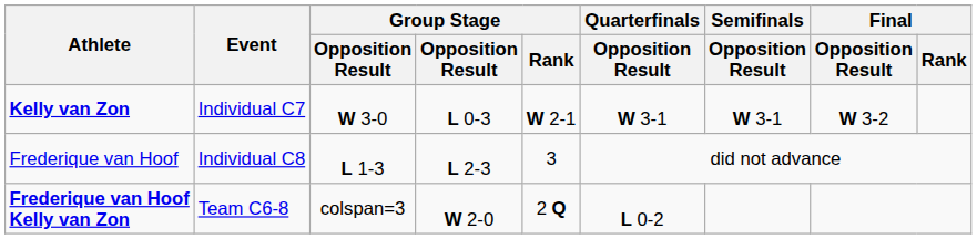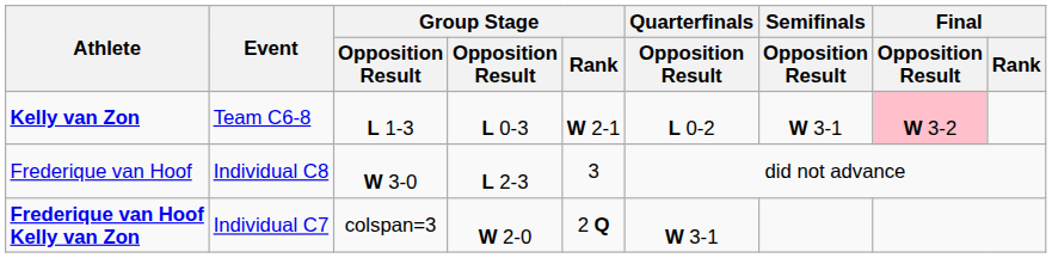Kelly van Zon | Event: Individual C7 -> Team C6-8
Kelly van Zon | column 3: W 3-0 -> L 1-3
Kelly van Zon | Quarterfinals / Opposition Result: W 3-1 -> L 0-2
Kelly van Zon | Final / Opposition Result: no background -> pink background
Frederique van Hoof | column 3: L 1-3 -> W 3-0
Frederique van Hoof Kelly van Zon | Event: Team C6-8 -> Individual C7
Frederique van Hoof Kelly van Zon | Quarterfinals / Opposition Result: L 0-2 -> W 3-1
